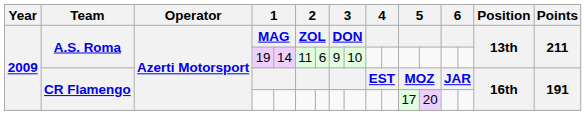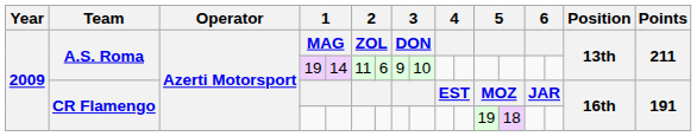row 5 | column 12: 17 -> 19
row 5 | column 13: 20 -> 18
